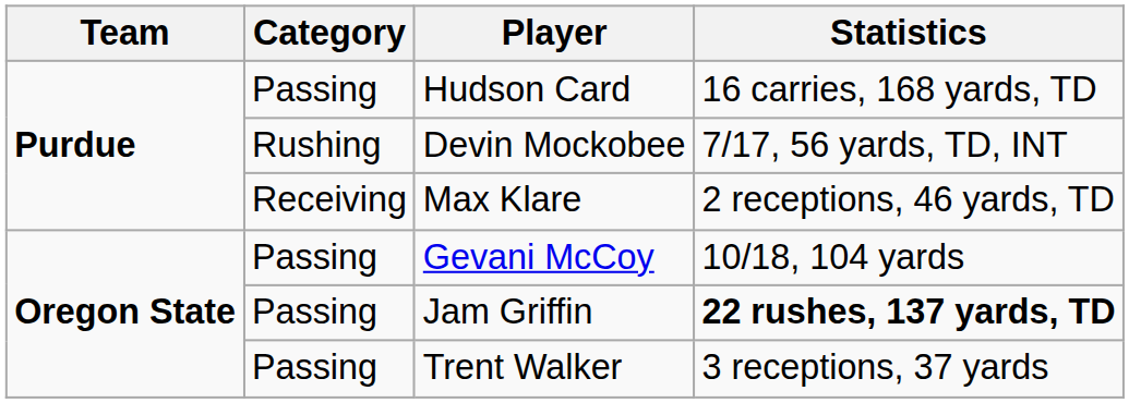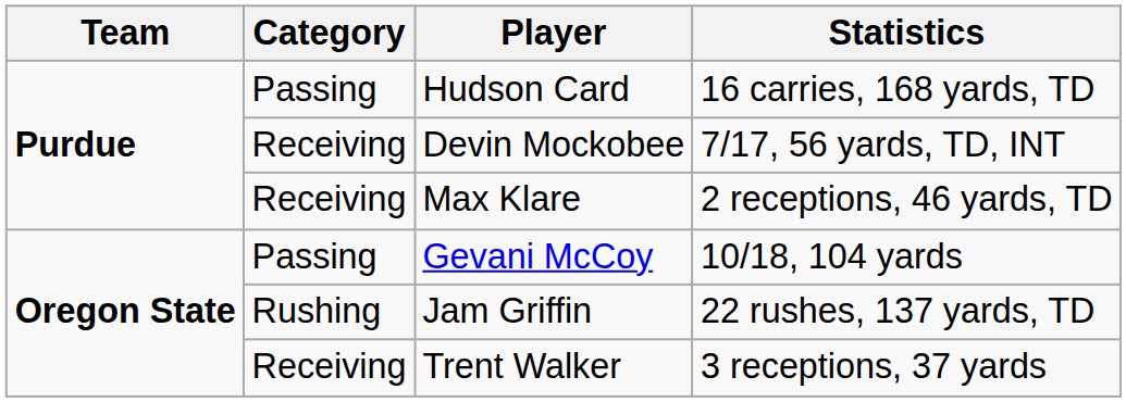Devin Mockobee | Category: Rushing -> Receiving
Jam Griffin | Category: Passing -> Rushing
Jam Griffin | Statistics: bold -> normal
Trent Walker | Category: Passing -> Receiving
